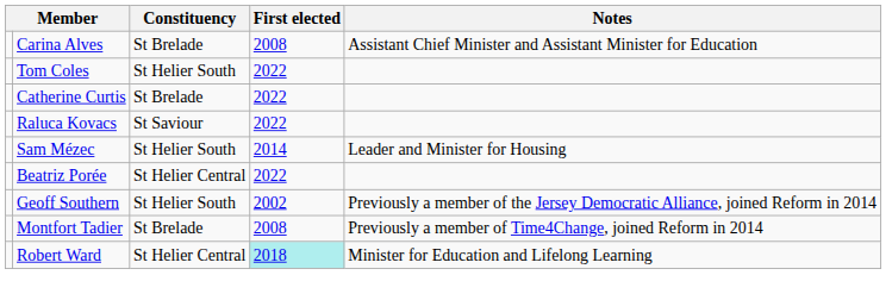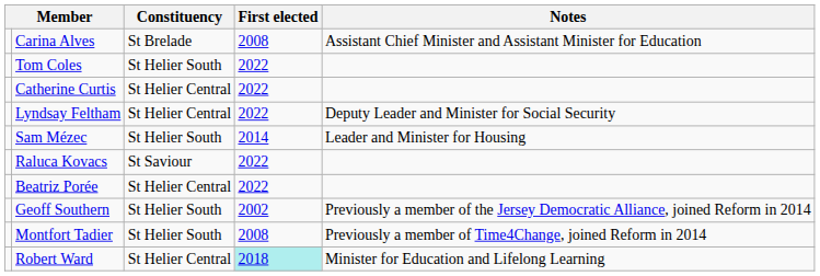Catherine Curtis | Constituency: St Brelade -> St Helier Central
+ row: Lyndsay Feltham | St Helier Central | 2022 | Deputy Leader and Minister for Social Security
rows swapped: Raluca Kovacs <-> Sam Mézec
Montfort Tadier | Constituency: St Brelade -> St Helier South
